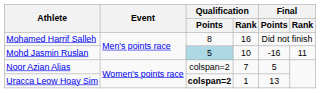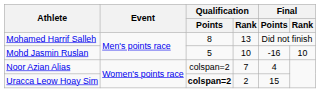Mohamed Harrif Salleh | Qualification / Rank: 16 -> 13
Mohd Jasmin Ruslan | Qualification / Points: lightblue background -> no background
Mohd Jasmin Ruslan | Final / Rank: 11 -> 10
Noor Azian Alias | Final / Points: 5 -> 4
Uracca Leow Hoay Sim | Qualification / Rank: 1 -> 2
Uracca Leow Hoay Sim | Final / Points: 13 -> 15
